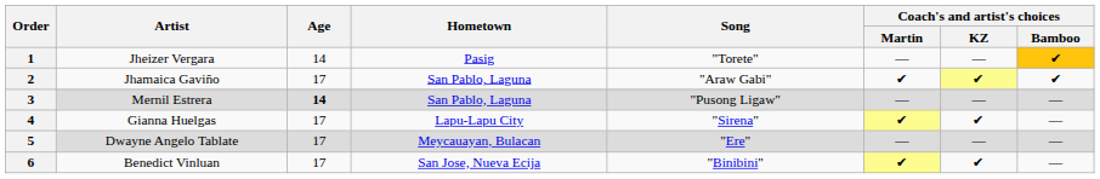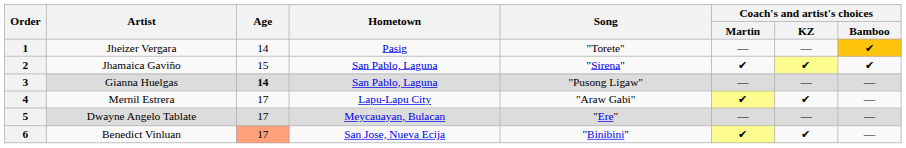2 | Age: 17 -> 15
2 | Song: "Araw Gabi" -> "Sirena"
3 | Artist: Mernil Estrera -> Gianna Huelgas
4 | Artist: Gianna Huelgas -> Mernil Estrera
4 | Song: "Sirena" -> "Araw Gabi"
6 | Age: no background -> lightsalmon background
